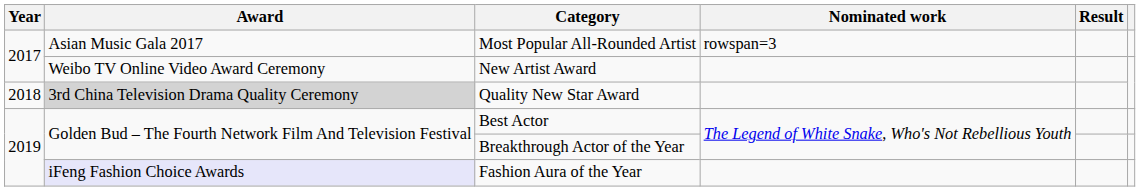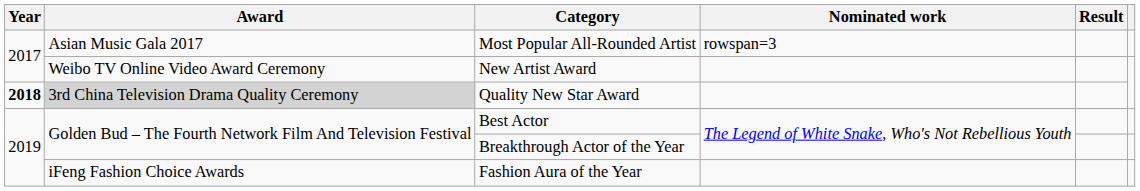Quality New Star Award | Year: normal -> bold
Fashion Aura of the Year | Award: lavender background -> no background
